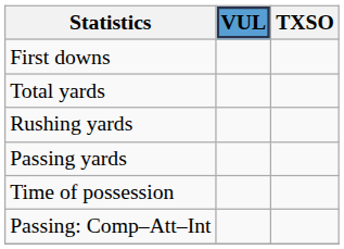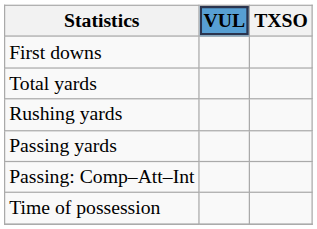rows swapped: Passing: Comp–Att–Int <-> Time of possession
